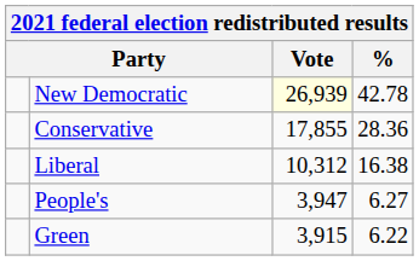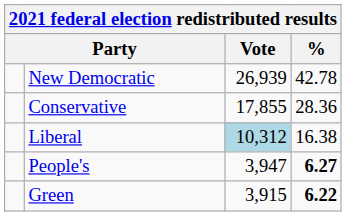New Democratic | Vote: lightyellow background -> no background
Liberal | Vote: no background -> lightblue background
People's | %: normal -> bold
Green | %: normal -> bold
